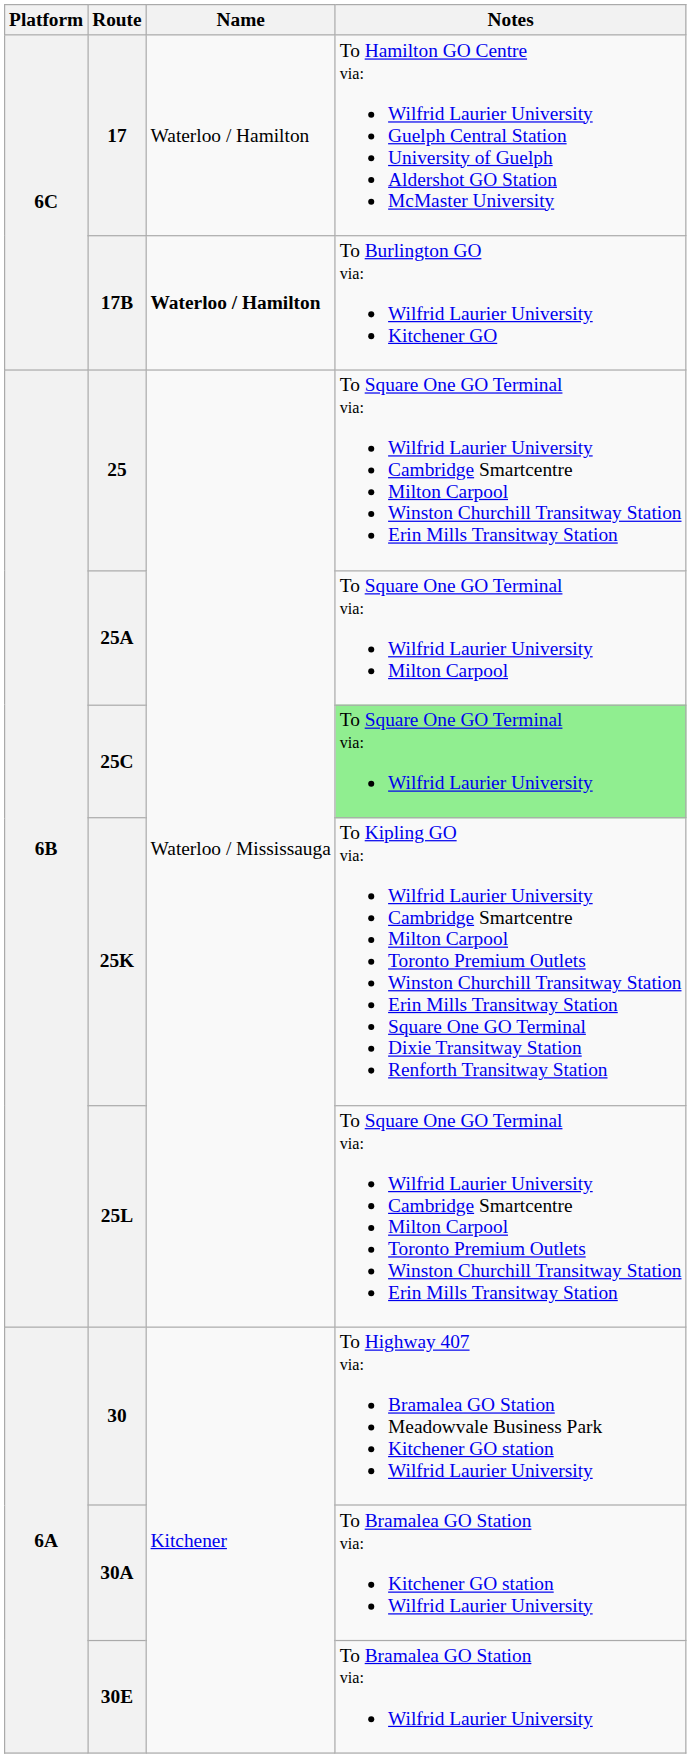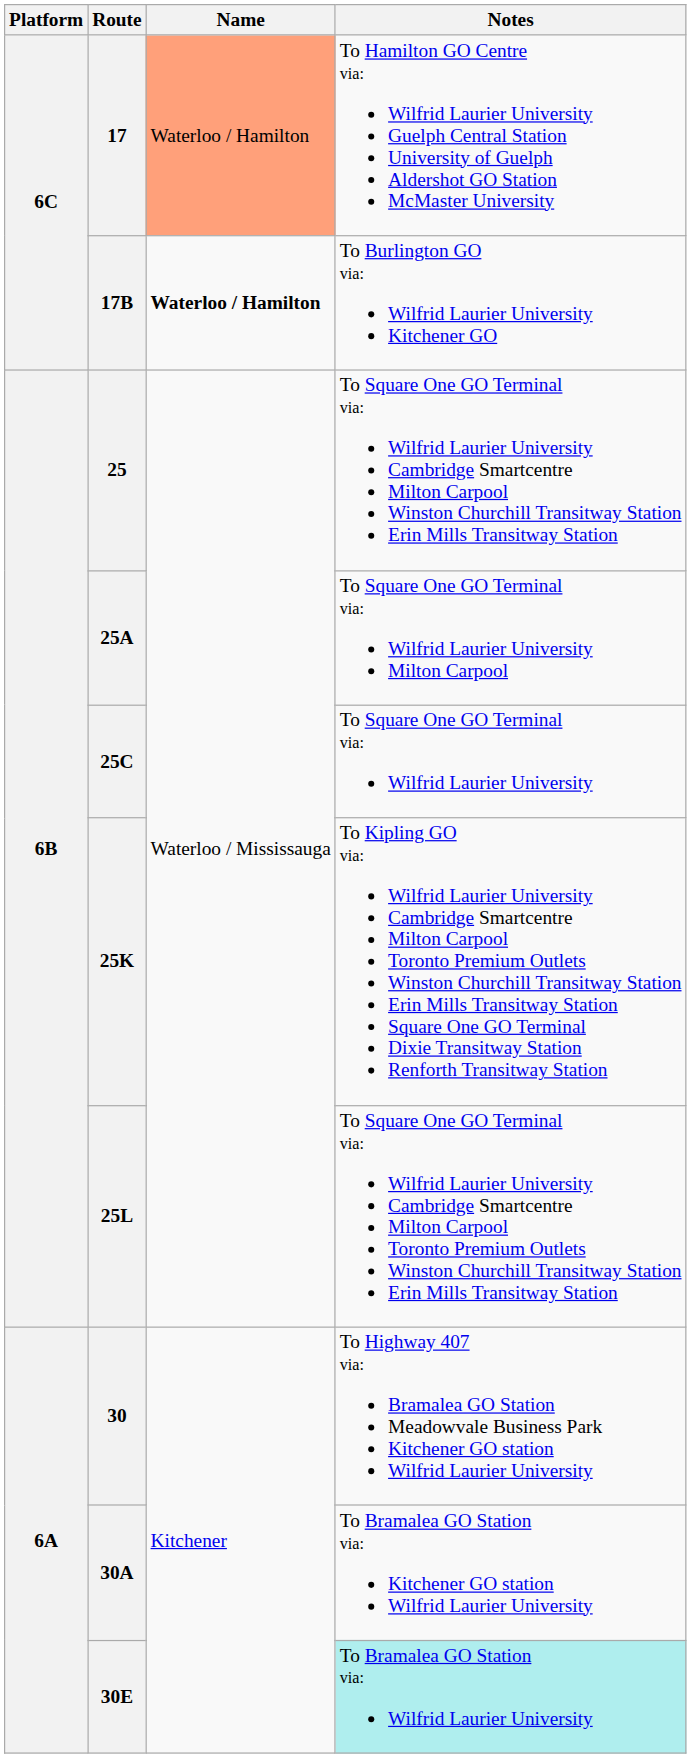17 | Name: no background -> lightsalmon background
25C | Notes: lightgreen background -> no background
30E | Notes: no background -> paleturquoise background
